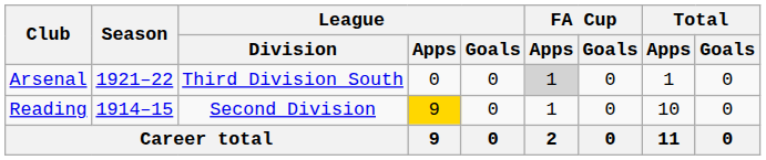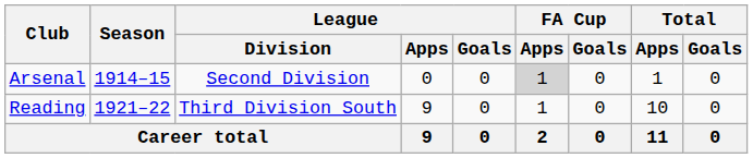Arsenal | Season: 1921–22 -> 1914–15
Arsenal | League / Division: Third Division South -> Second Division
Reading | Season: 1914–15 -> 1921–22
Reading | League / Division: Second Division -> Third Division South
Reading | League / Apps: gold background -> no background
